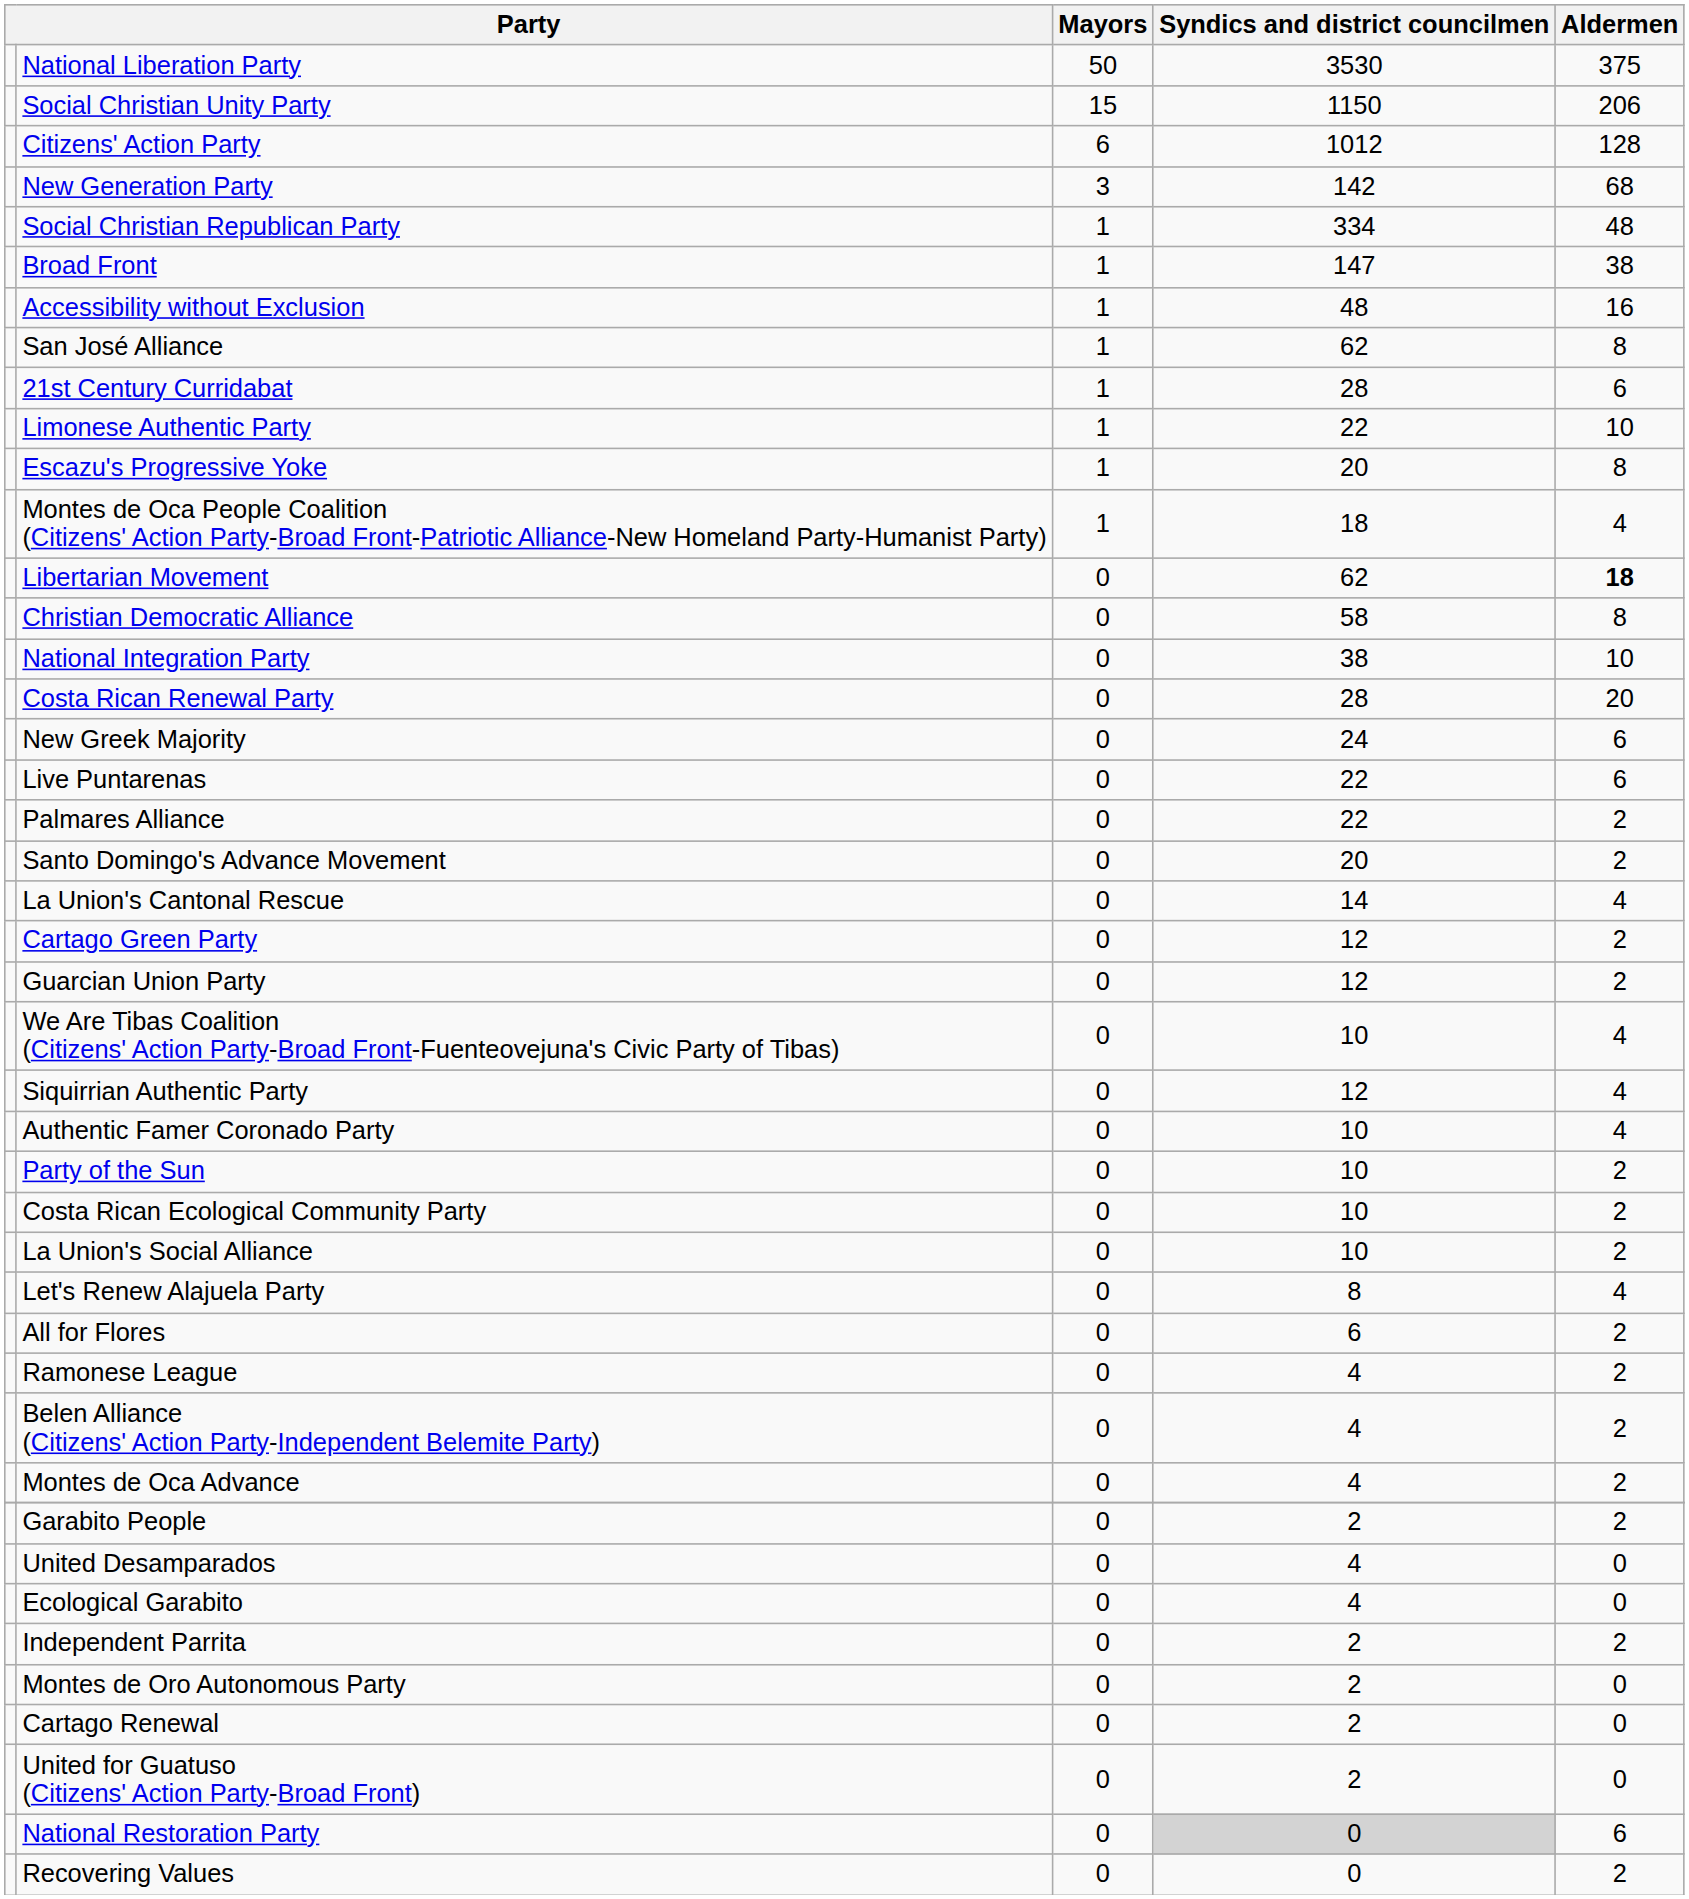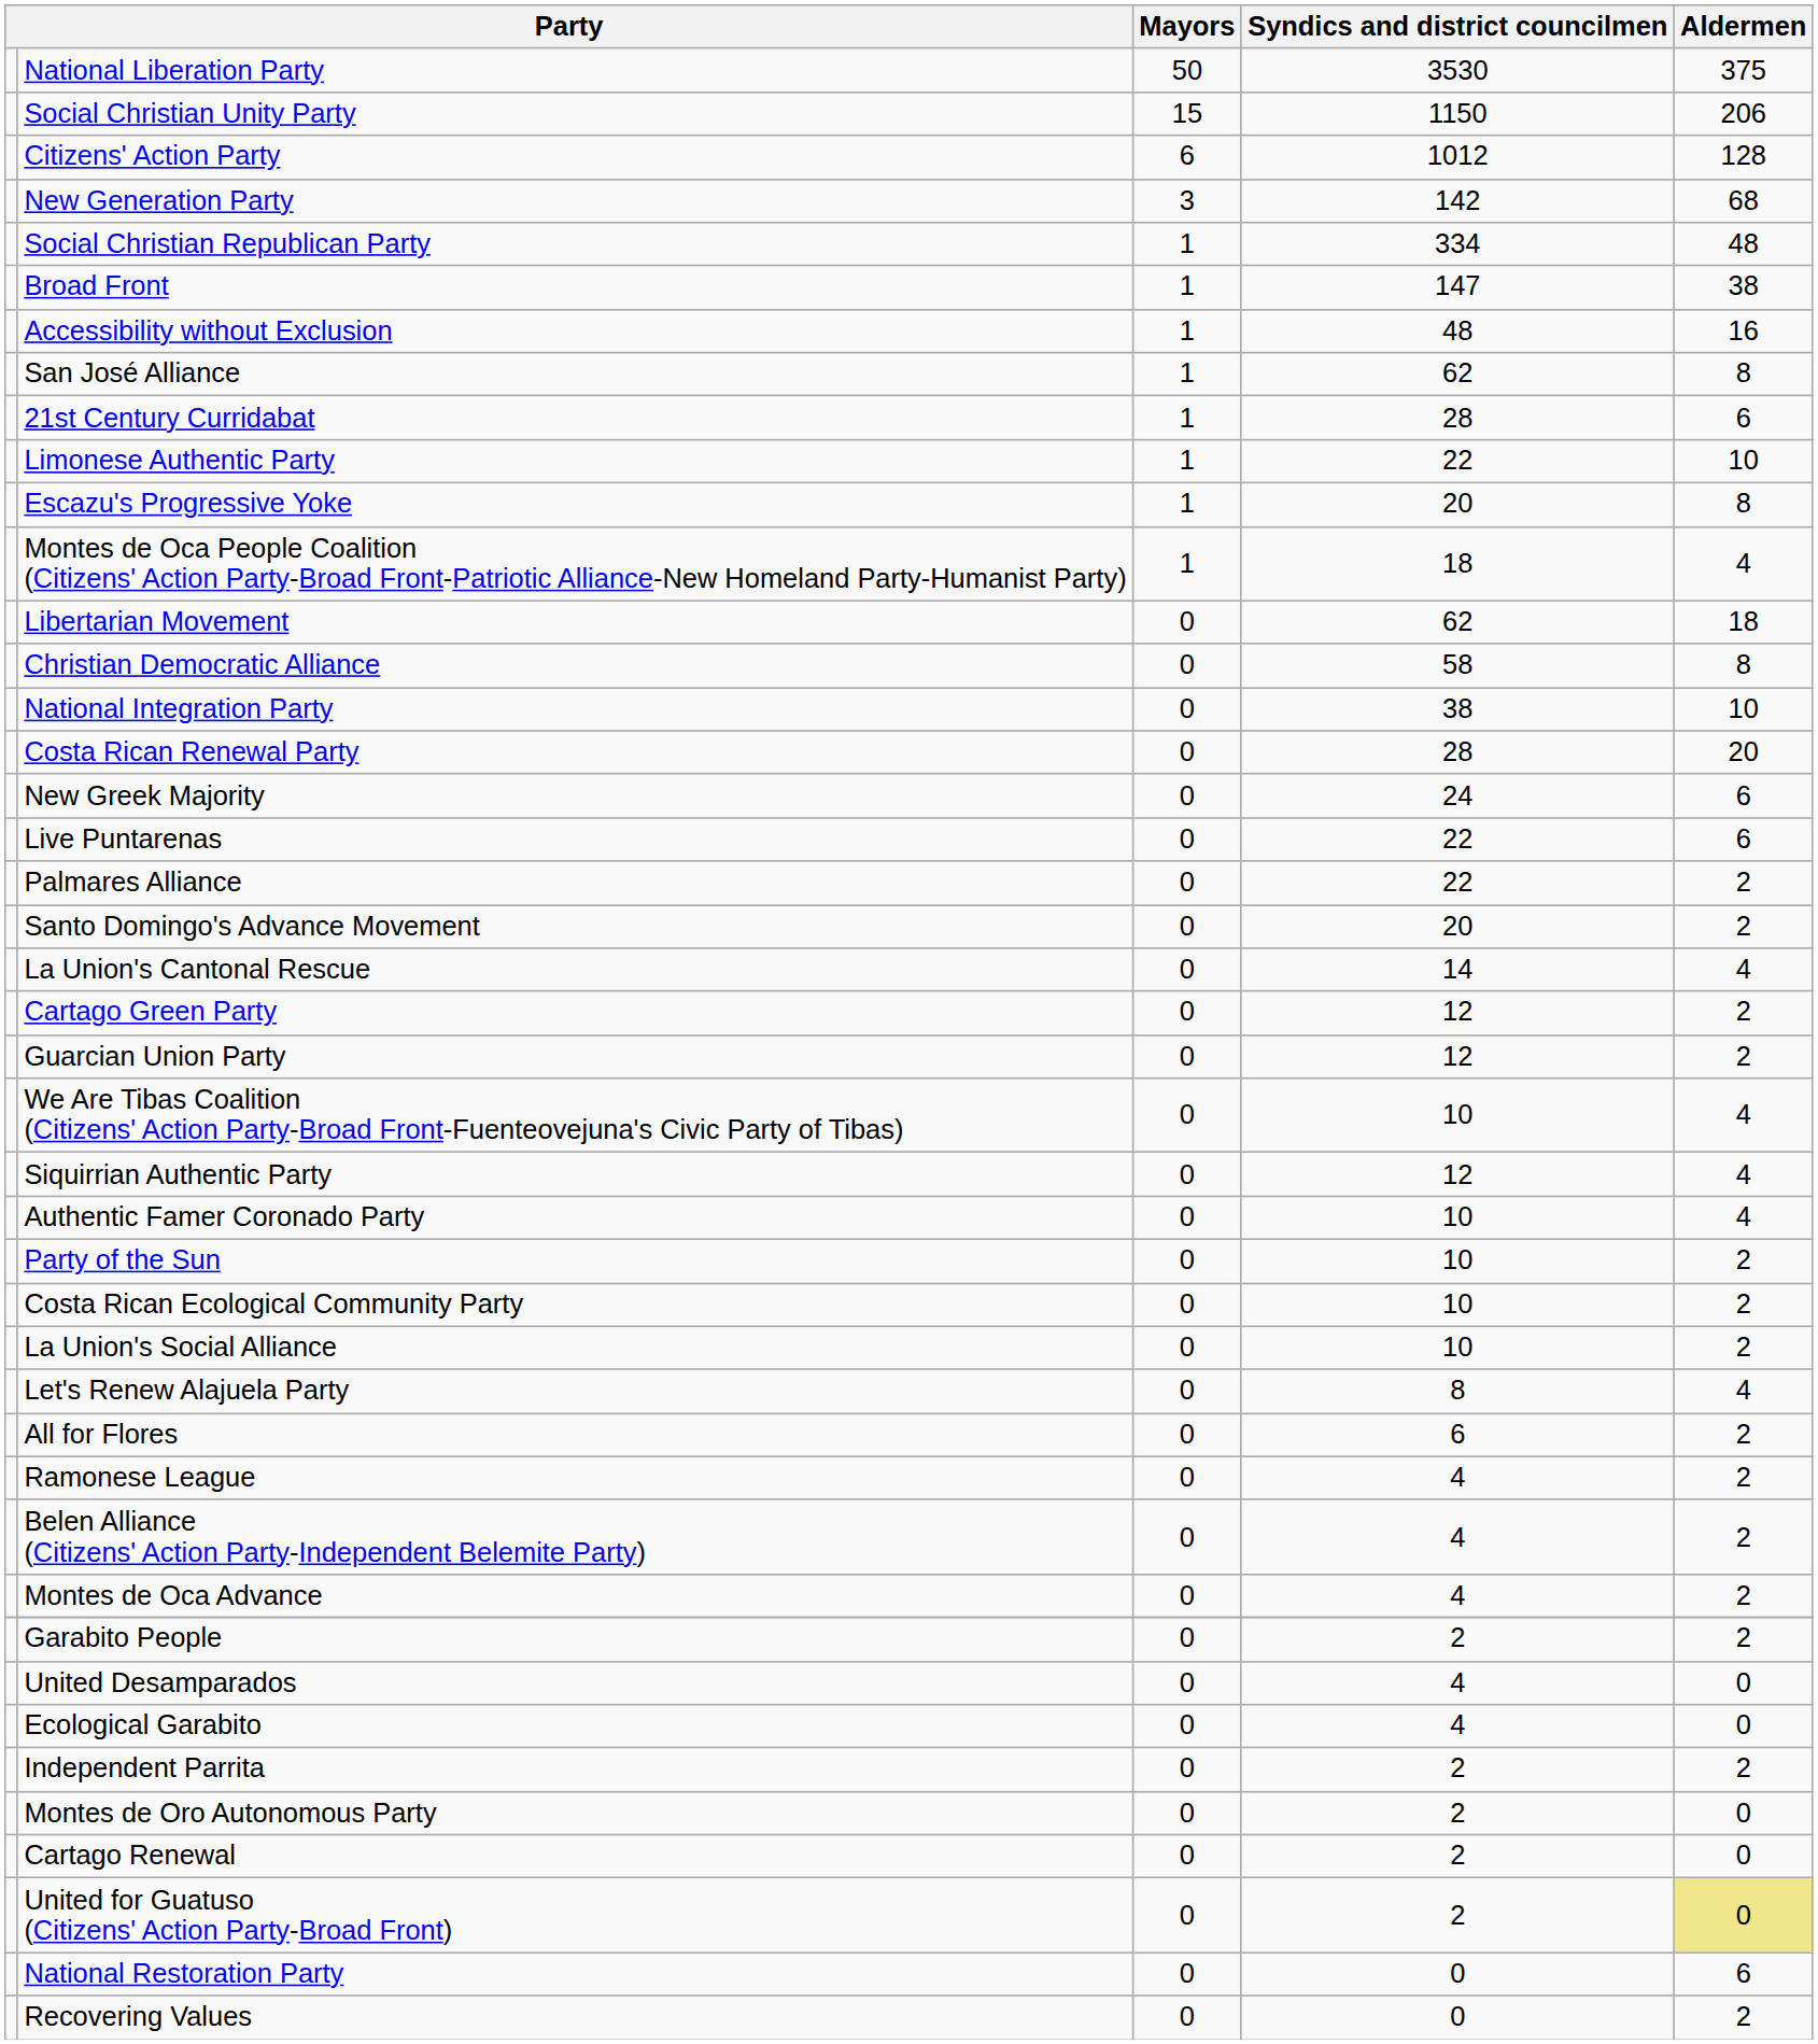Libertarian Movement | Aldermen: bold -> normal
United for Guatuso (Citizens' Action Party-Broad Front) | Aldermen: no background -> khaki background
National Restoration Party | Syndics and district councilmen: lightgrey background -> no background
